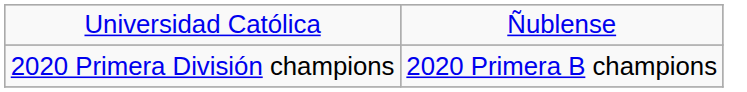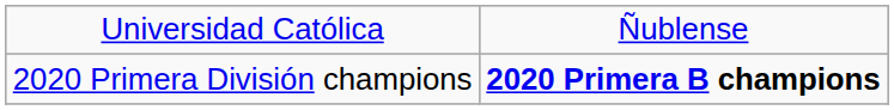2020 Primera División champions | column 2: normal -> bold
